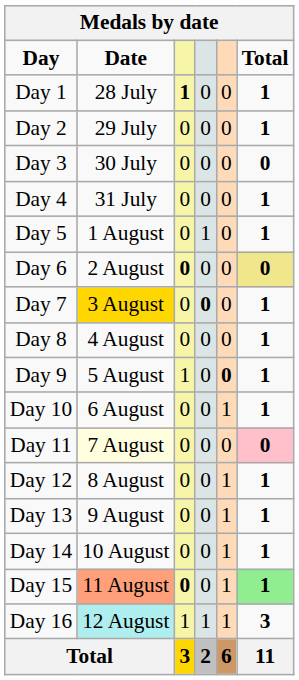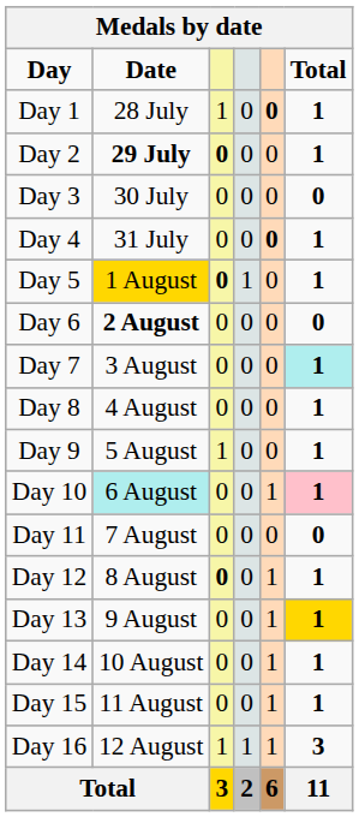Day 1 | column 3: bold -> normal
Day 1 | column 5: normal -> bold
Day 2 | Date: normal -> bold
Day 2 | column 3: normal -> bold
Day 4 | column 5: normal -> bold
Day 5 | Date: no background -> gold background
Day 5 | column 3: normal -> bold
Day 6 | Date: normal -> bold
Day 6 | column 3: bold -> normal
Day 6 | Total: khaki background -> no background
Day 7 | Date: gold background -> no background
Day 7 | column 4: bold -> normal
Day 7 | Total: no background -> paleturquoise background
Day 9 | column 5: bold -> normal
Day 10 | Date: no background -> paleturquoise background
Day 10 | Total: no background -> pink background
Day 11 | Date: lightyellow background -> no background
Day 11 | Total: pink background -> no background
Day 12 | column 3: normal -> bold
Day 13 | Total: no background -> gold background
Day 15 | Date: lightsalmon background -> no background
Day 15 | column 3: bold -> normal
Day 15 | Total: lightgreen background -> no background
Day 16 | Date: paleturquoise background -> no background
